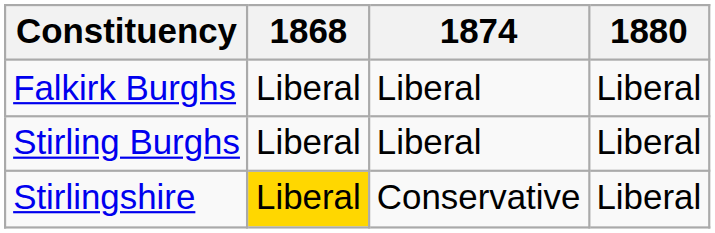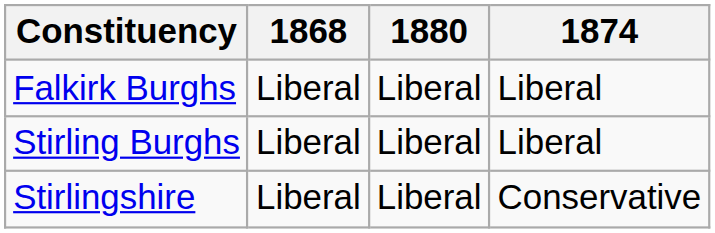columns swapped: 1874 <-> 1880
Stirlingshire | 1868: gold background -> no background
